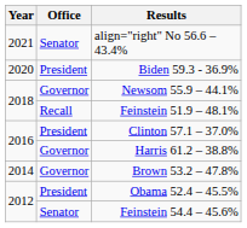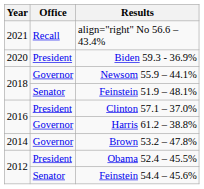align="right" No 56.6 – 43.4% | Office: Senator -> Recall
Feinstein 51.9 – 48.1% | Office: Recall -> Senator
